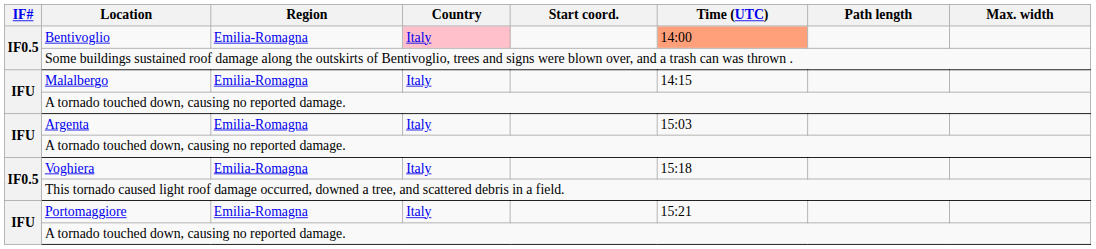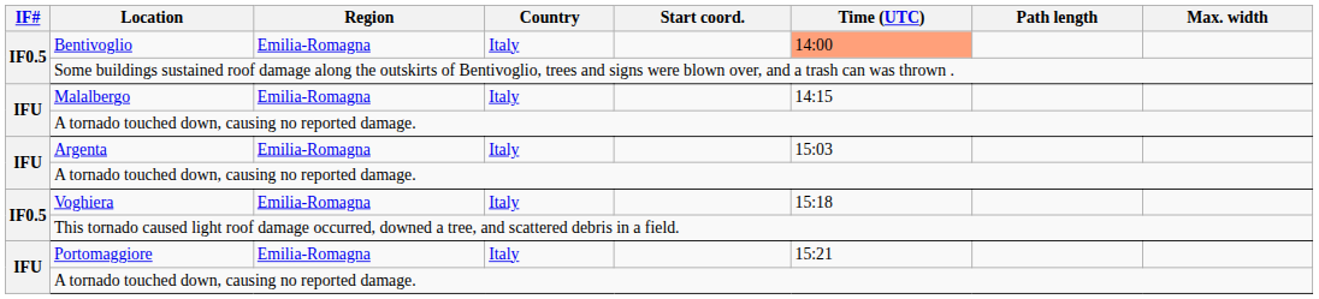Bentivoglio | Country: pink background -> no background
